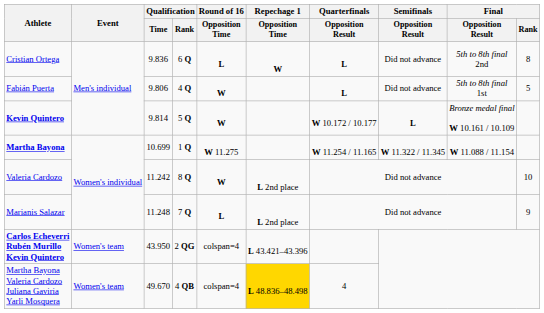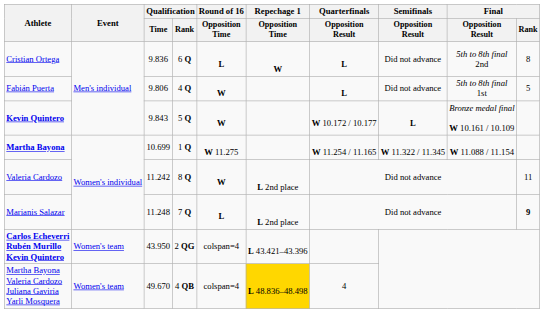Kevin Quintero | Qualification / Time: 9.814 -> 9.843
Valeria Cardozo | Final / Rank: 10 -> 11
Marianis Salazar | Final / Rank: normal -> bold
